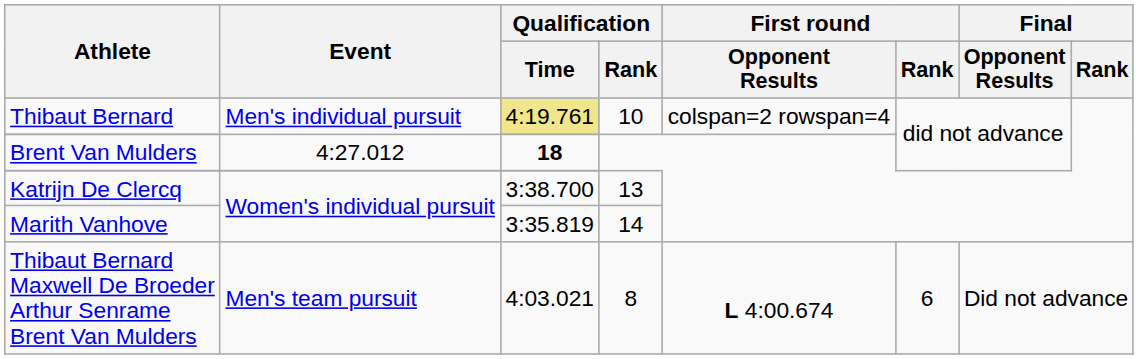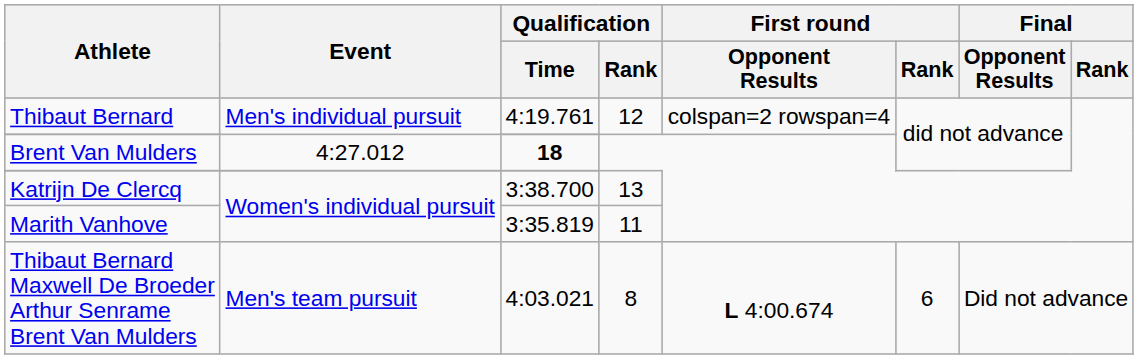Thibaut Bernard | Qualification / Time: khaki background -> no background
Thibaut Bernard | Qualification / Rank: 10 -> 12
Marith Vanhove | Qualification / Rank: 14 -> 11
